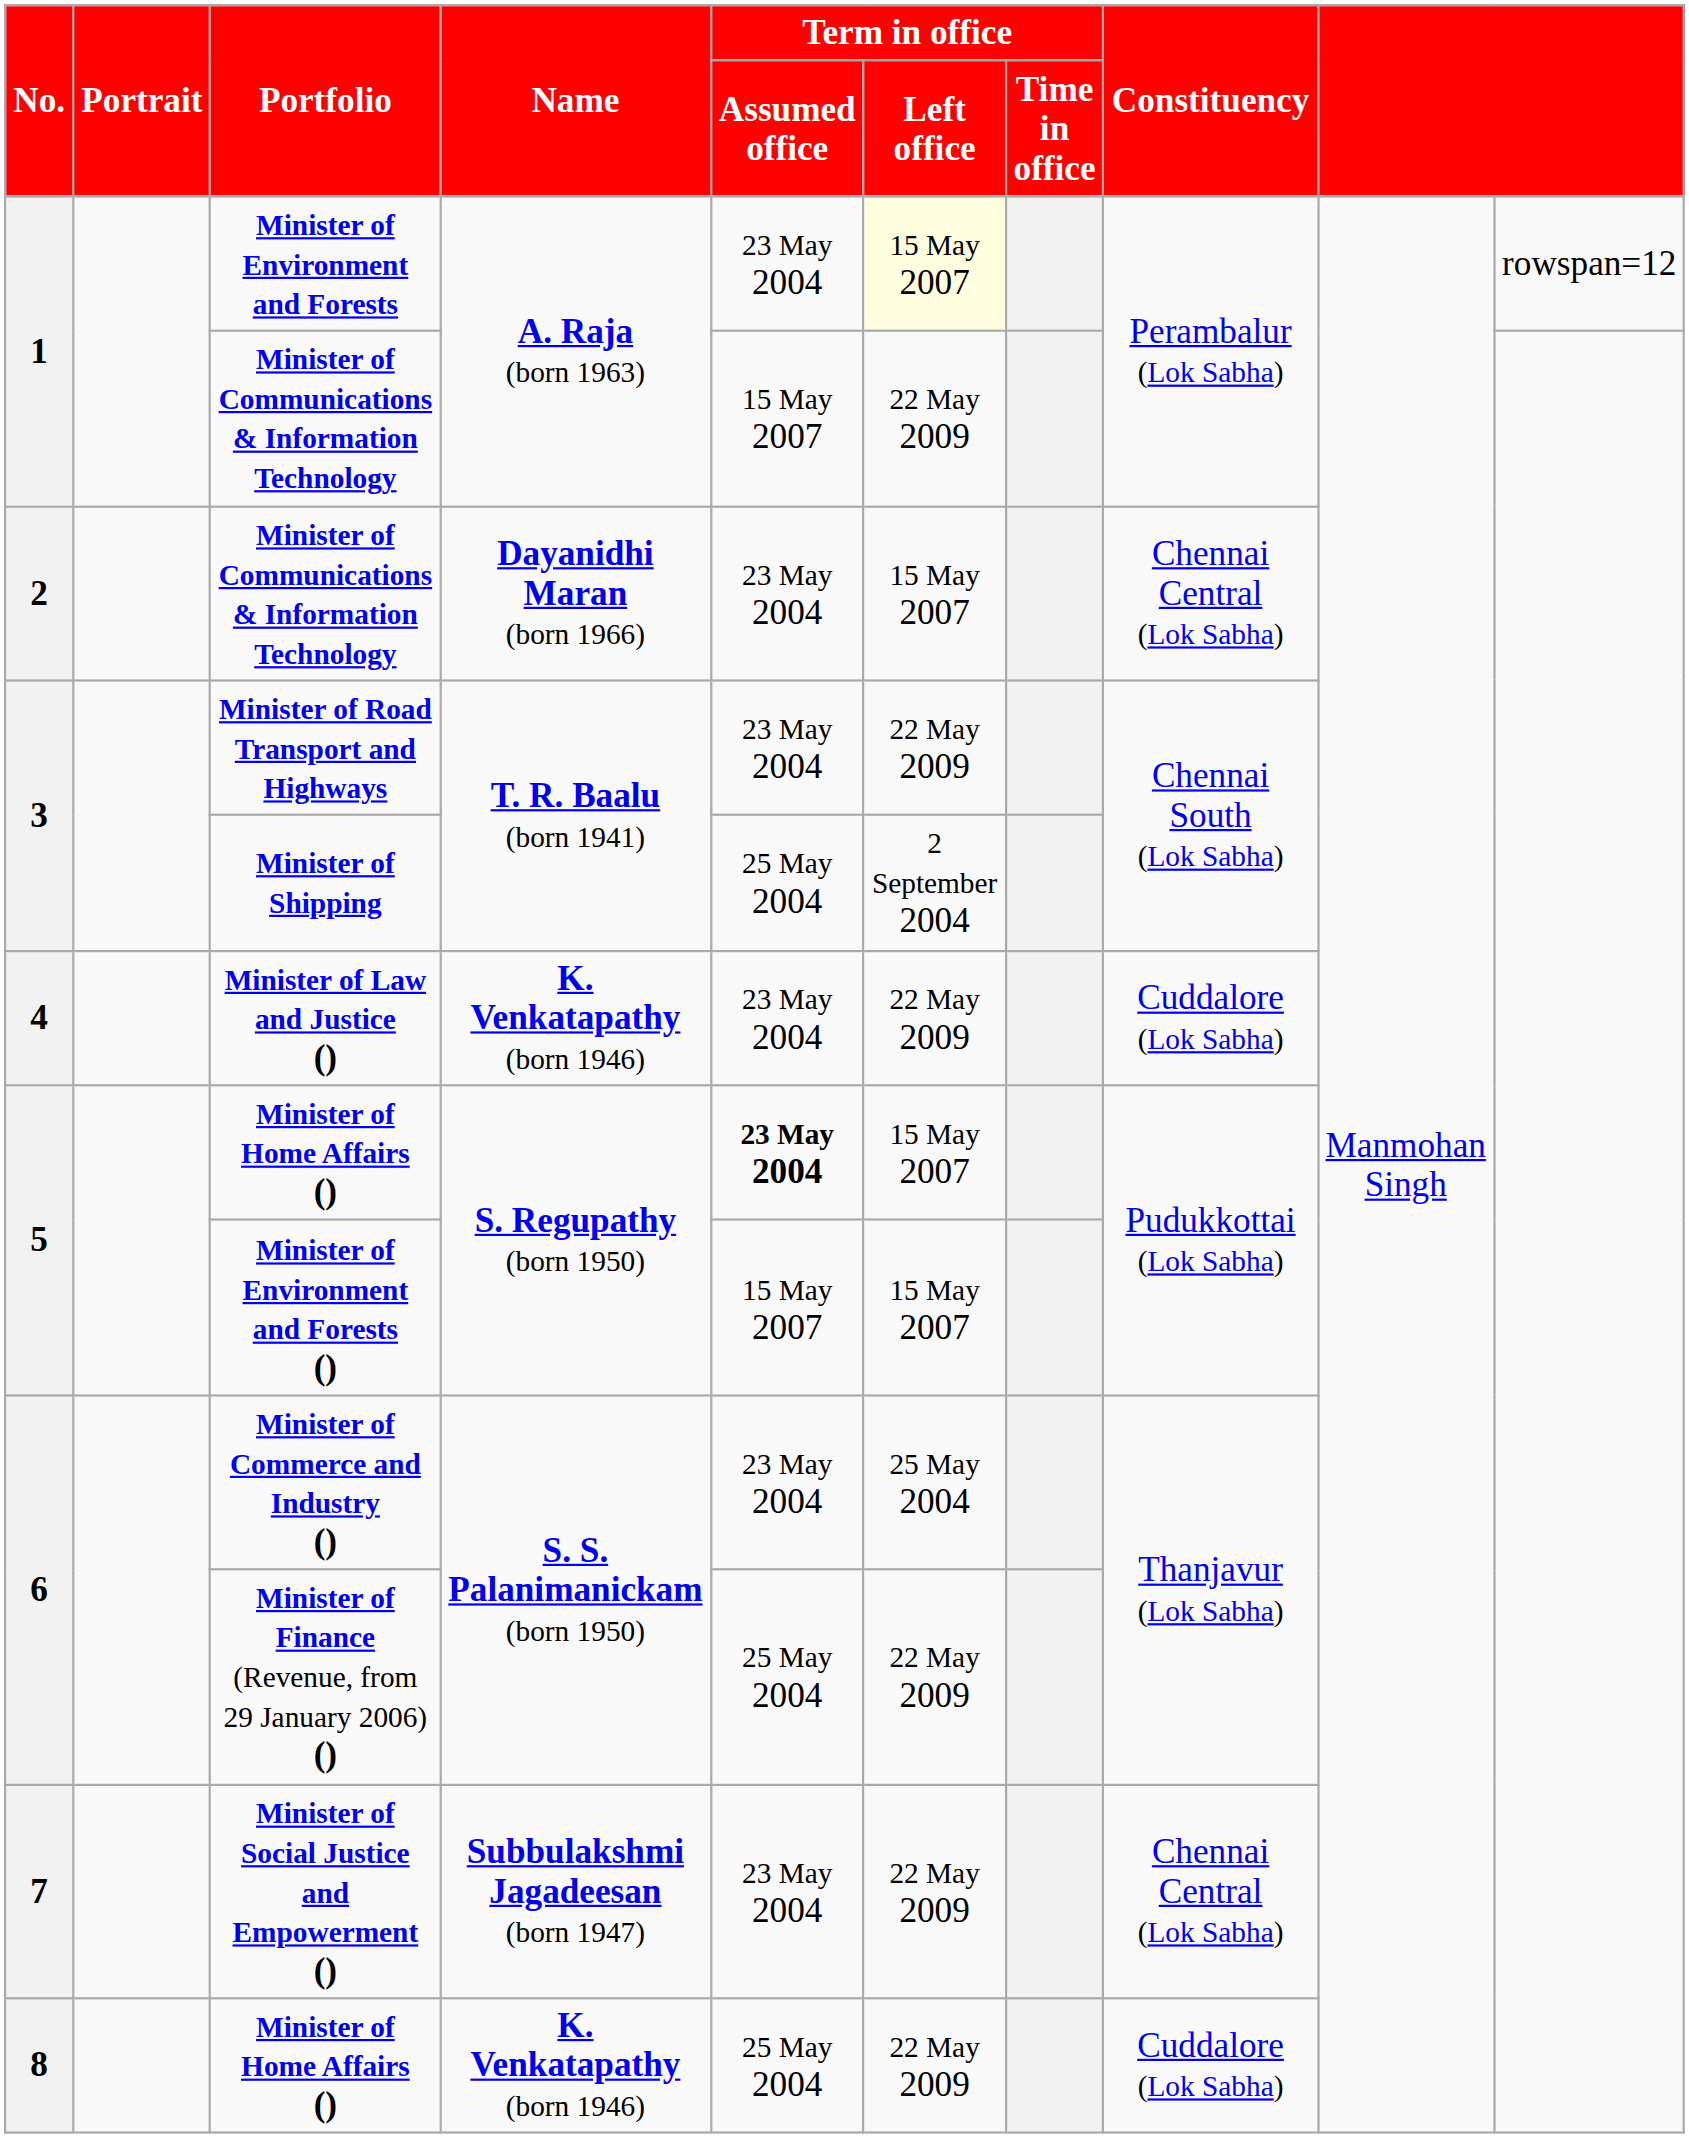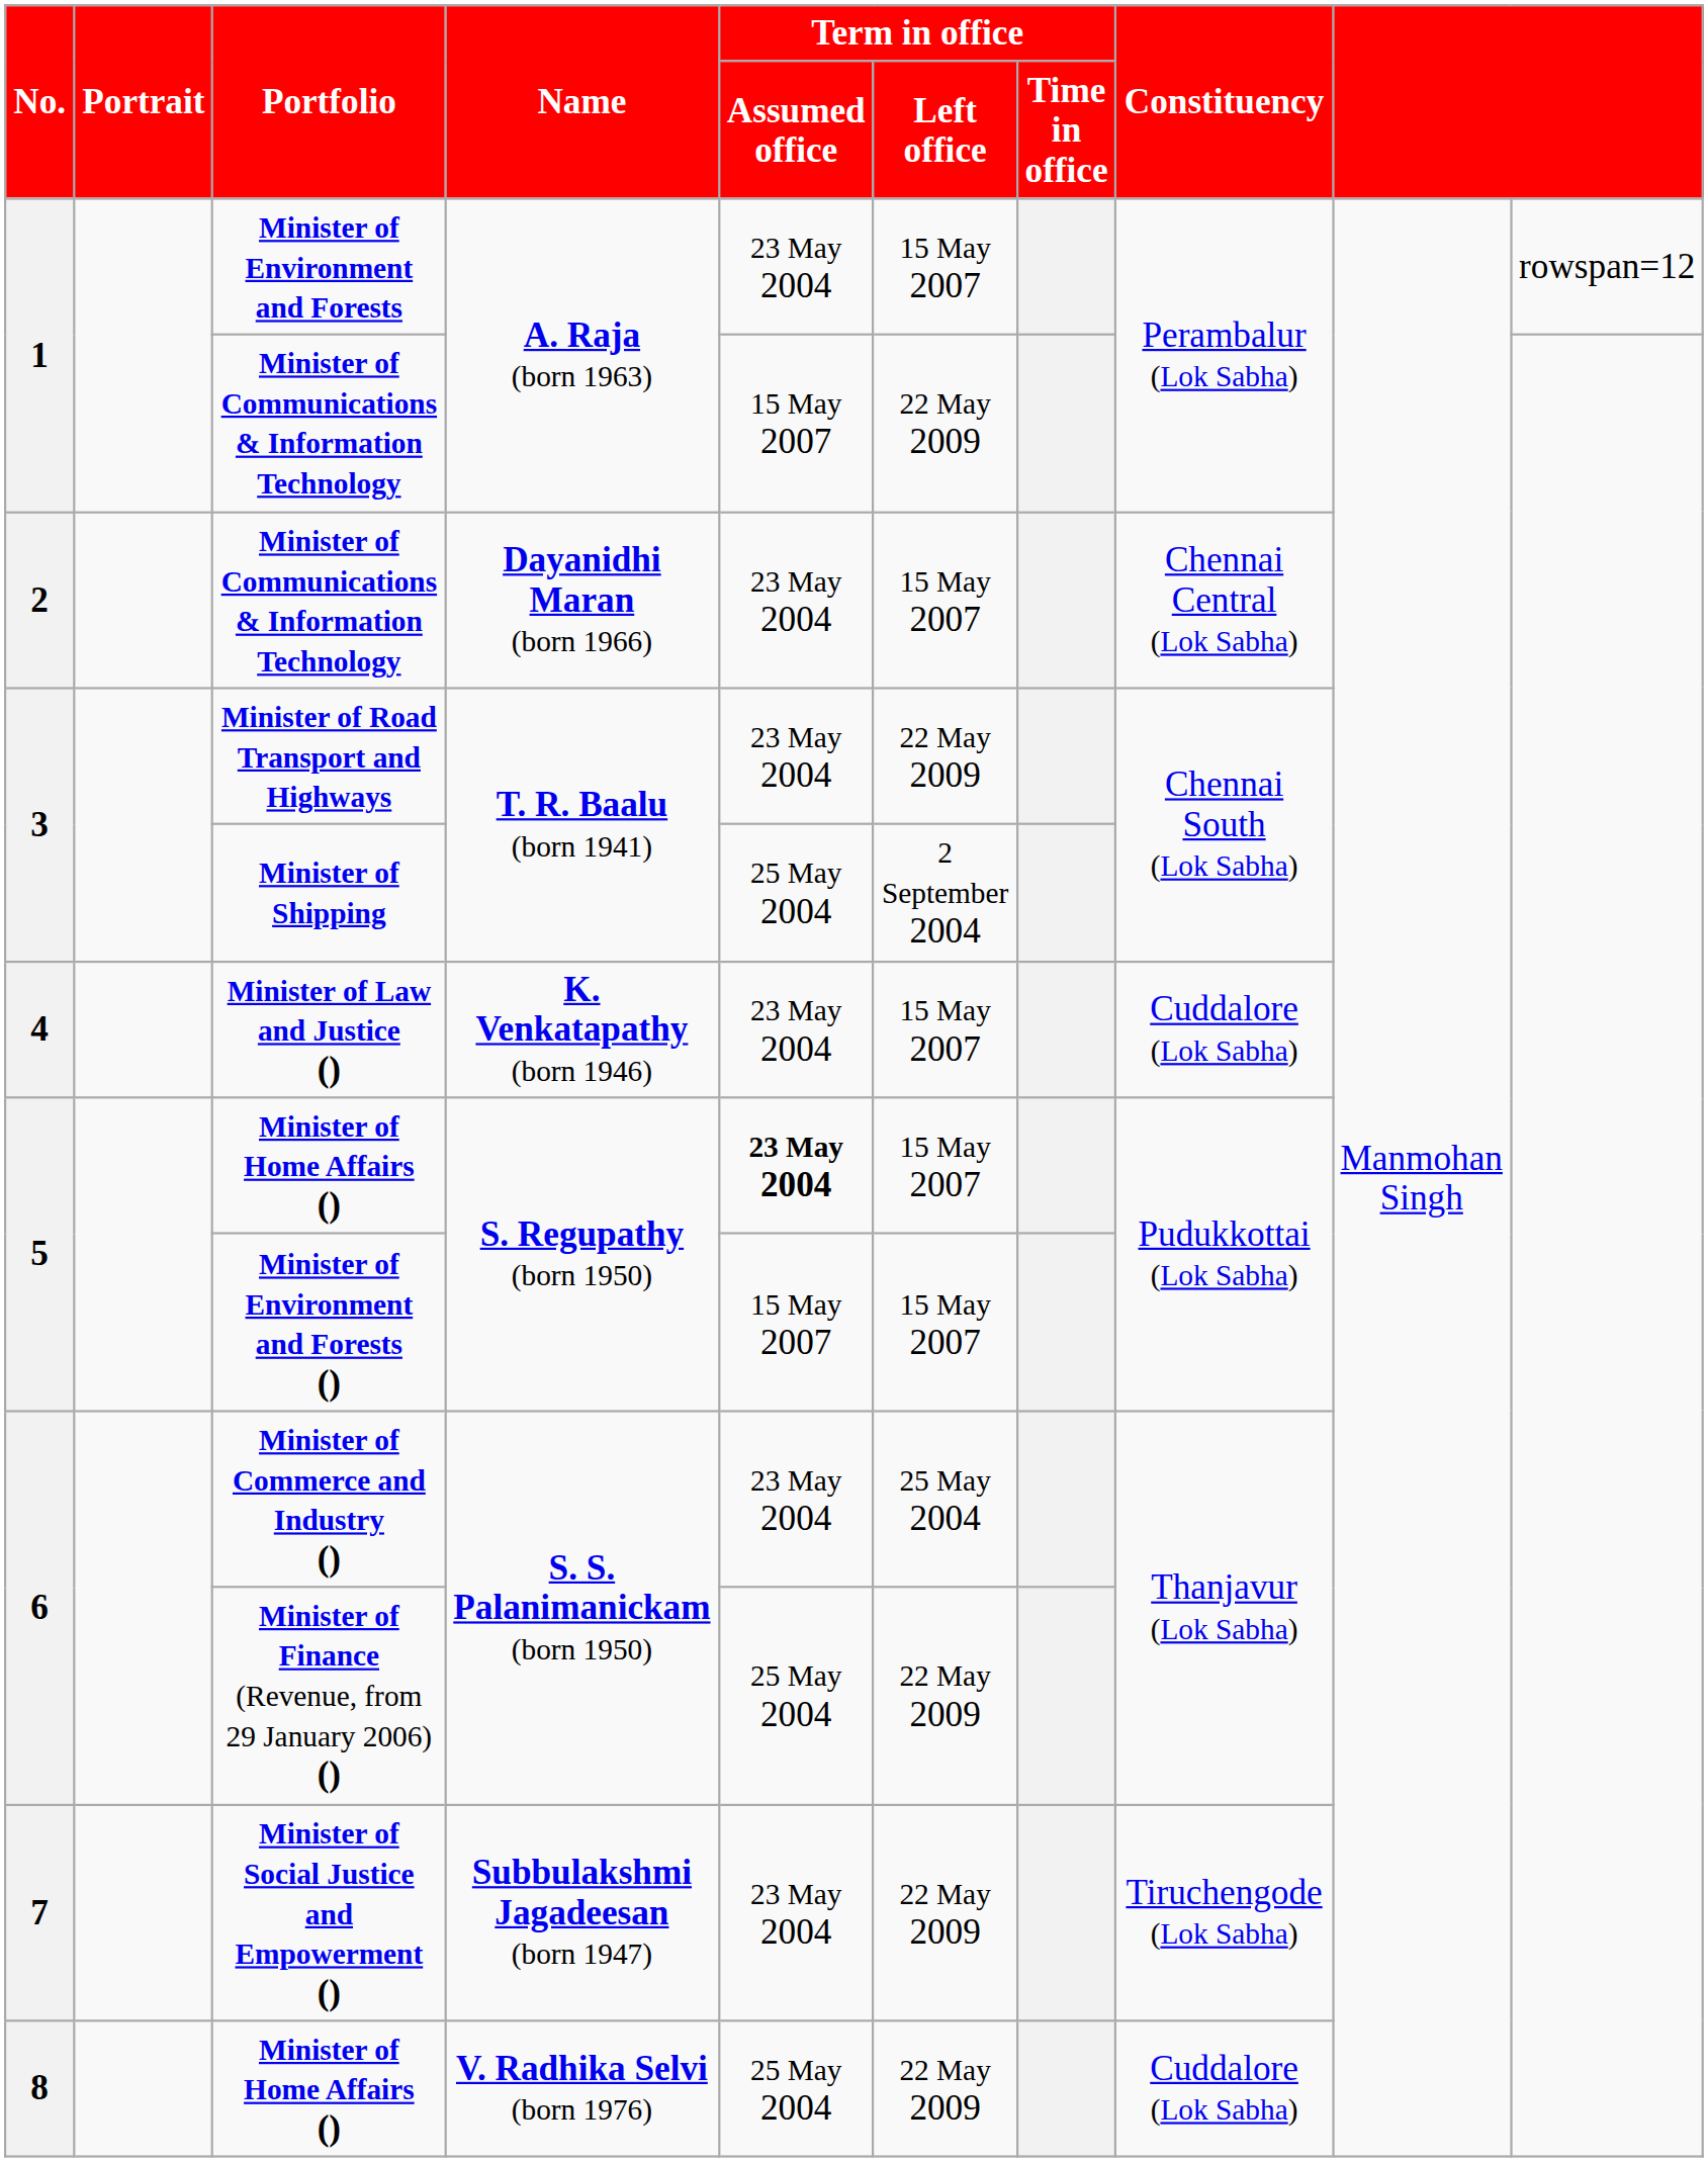Minister of Environment and Forests | Term in office / Left office: lightyellow background -> no background
Minister of Law and Justice () | Term in office / Left office: 22 May 2009 -> 15 May 2007
Minister of Social Justice and Empowerment () | Constituency: Chennai Central (Lok Sabha) -> Tiruchengode (Lok Sabha)
8 / Minister of Home Affairs () | Name: K. Venkatapathy (born 1946) -> V. Radhika Selvi (born 1976)
